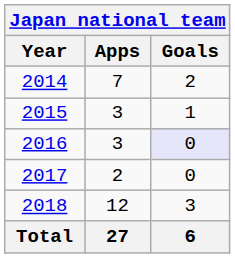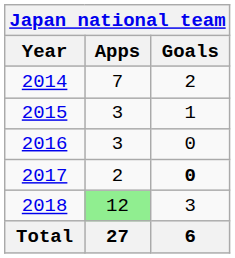2016 | Goals: lavender background -> no background
2017 | Goals: normal -> bold
2018 | Apps: no background -> lightgreen background
